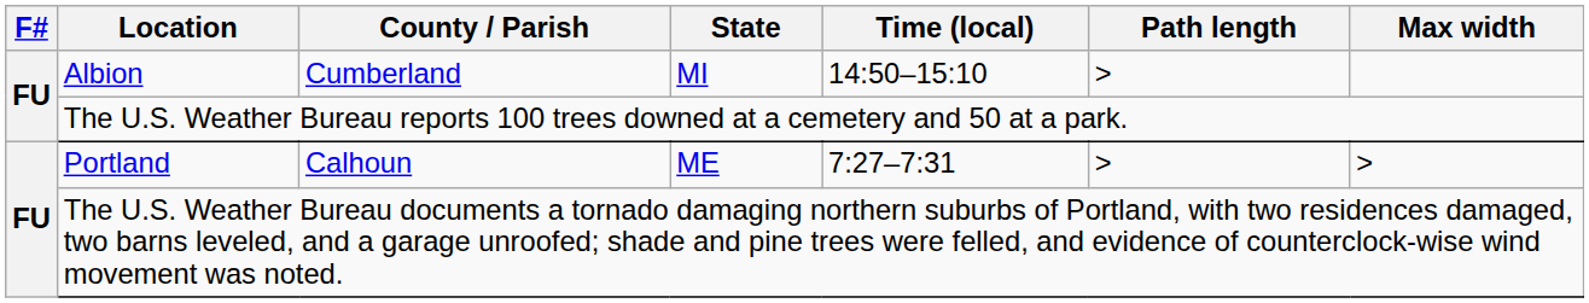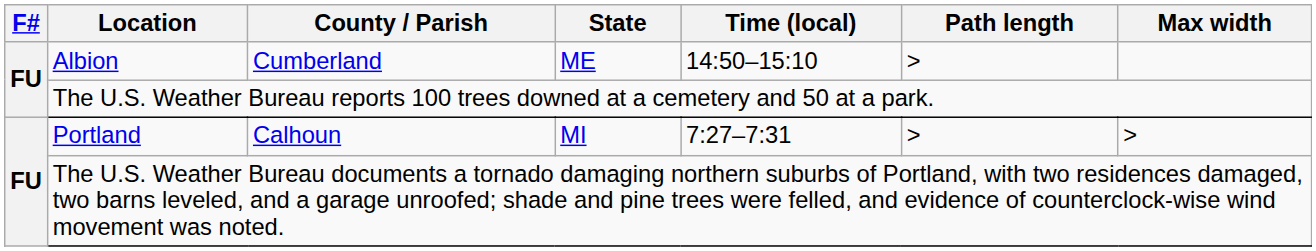Albion | State: MI -> ME
Portland | State: ME -> MI
